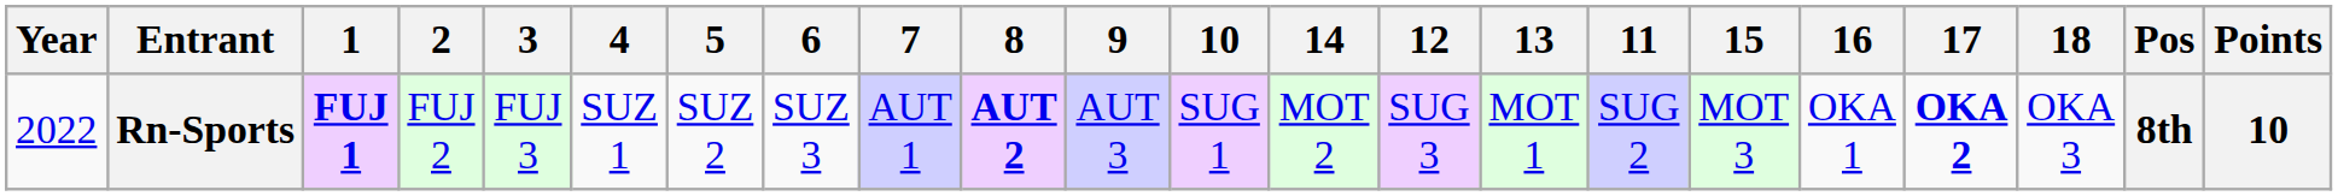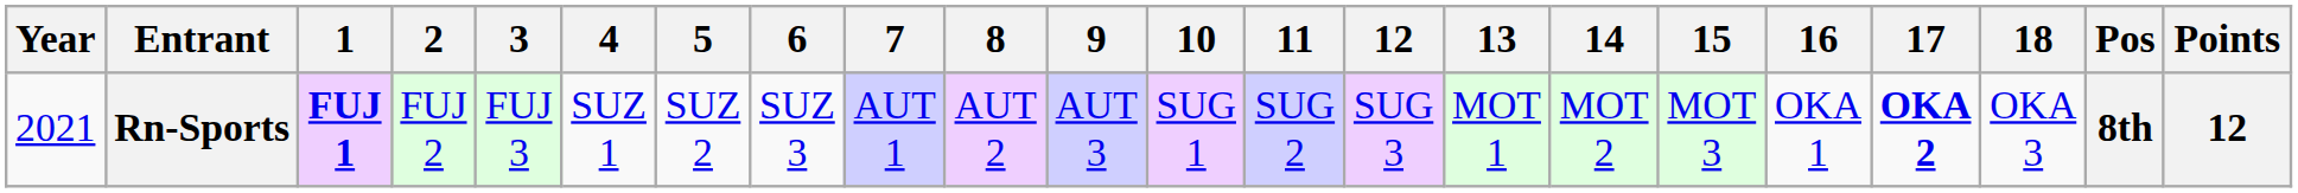columns swapped: 11 <-> 14
Rn-Sports | Year: 2022 -> 2021
Rn-Sports | 8: bold -> normal
Rn-Sports | Points: 10 -> 12
